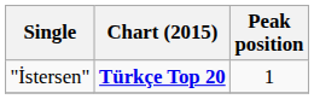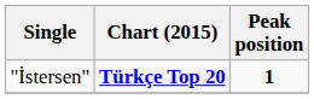"İstersen" | Peak position: normal -> bold
